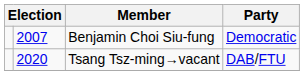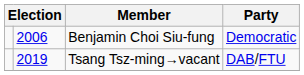Benjamin Choi Siu-fung | column 2: 2007 -> 2006
Tsang Tsz-ming→vacant | column 2: 2020 -> 2019
